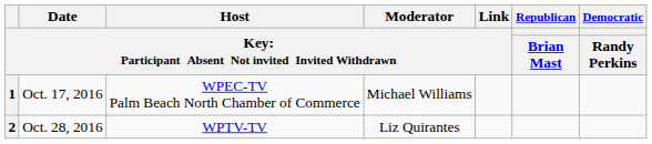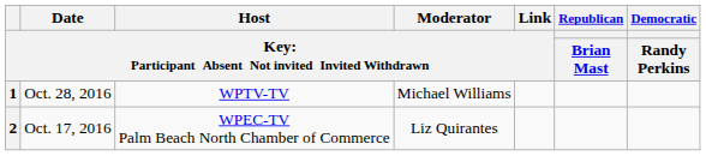1 | column 2: Oct. 17, 2016 -> Oct. 28, 2016
1 | column 3: WPEC-TV Palm Beach North Chamber of Commerce -> WPTV-TV
2 | column 2: Oct. 28, 2016 -> Oct. 17, 2016
2 | column 3: WPTV-TV -> WPEC-TV Palm Beach North Chamber of Commerce
